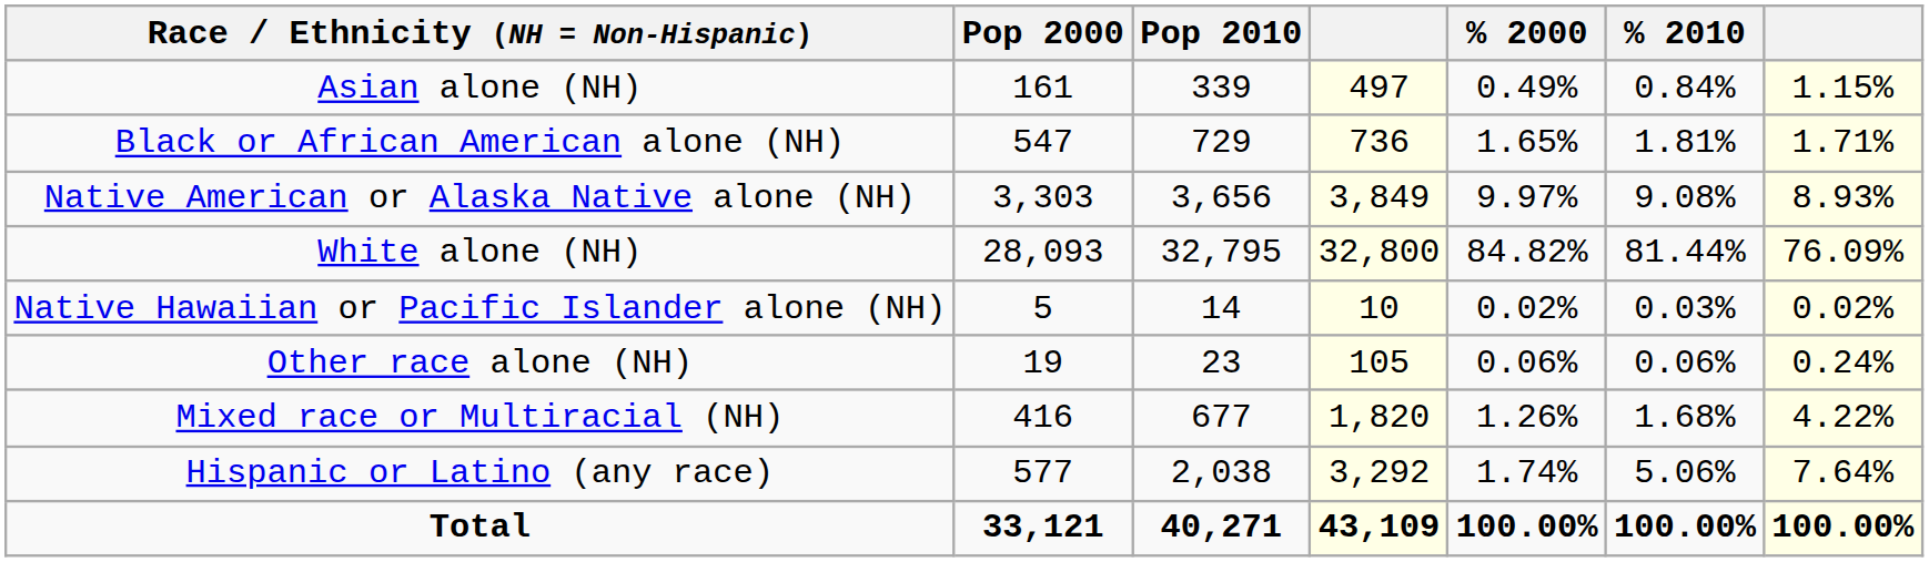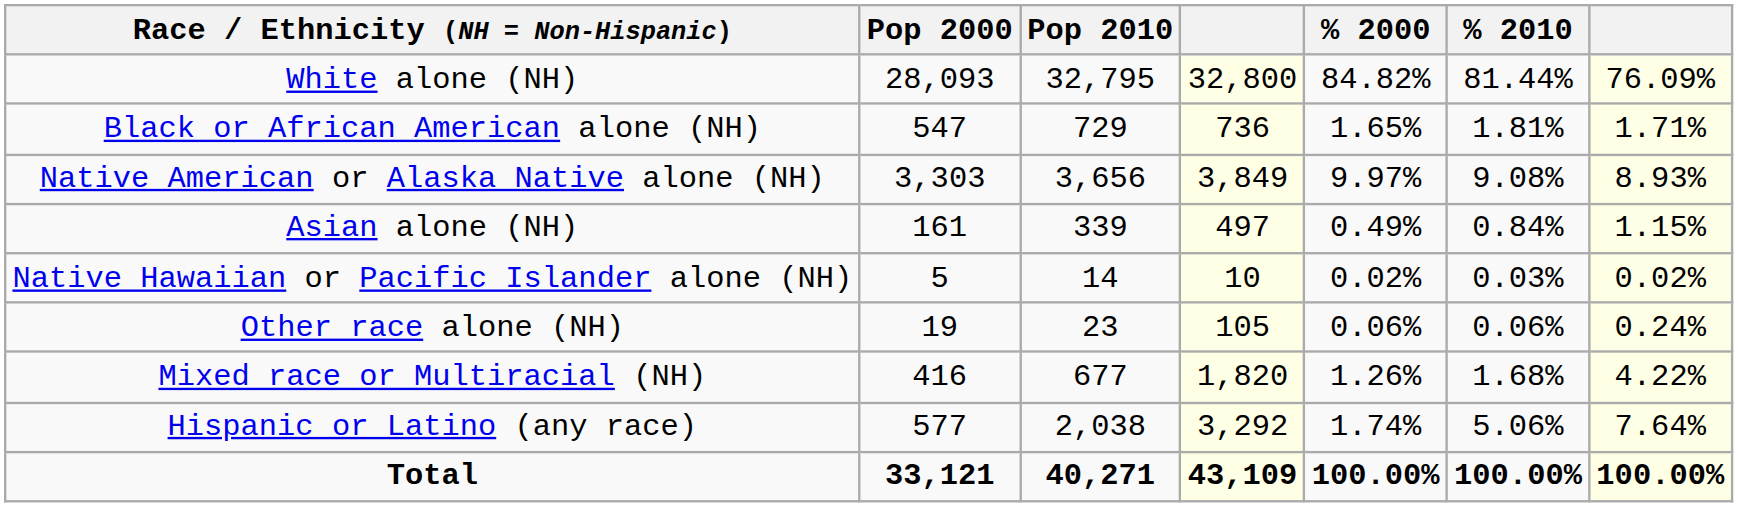rows swapped: White alone (NH) <-> Asian alone (NH)
